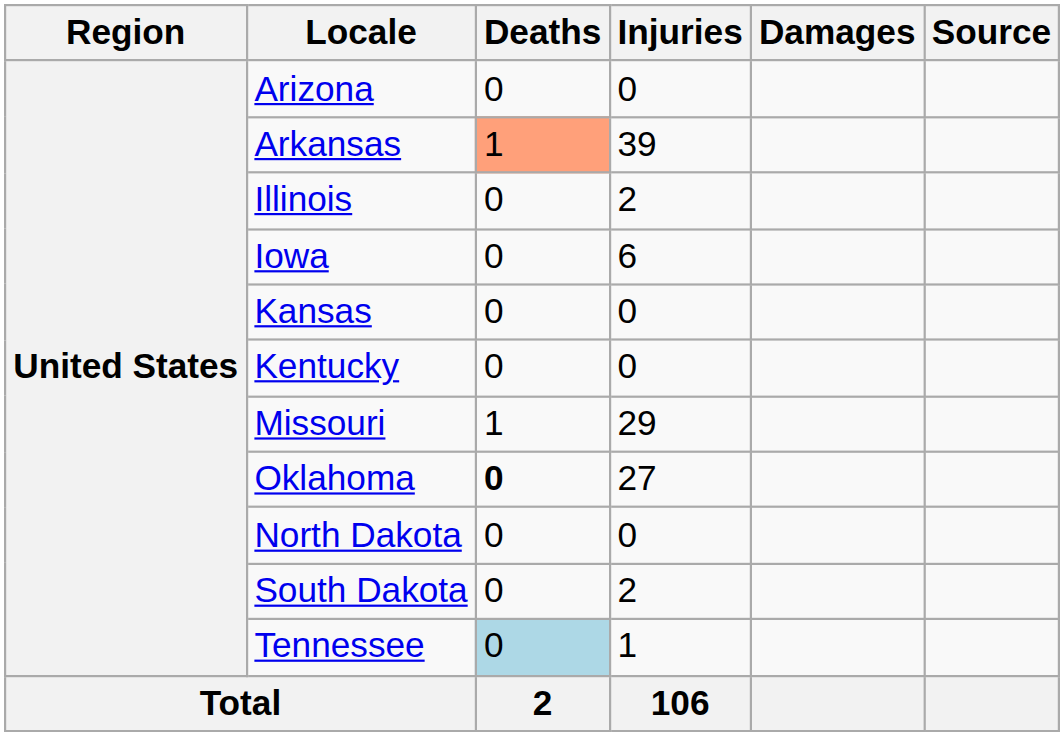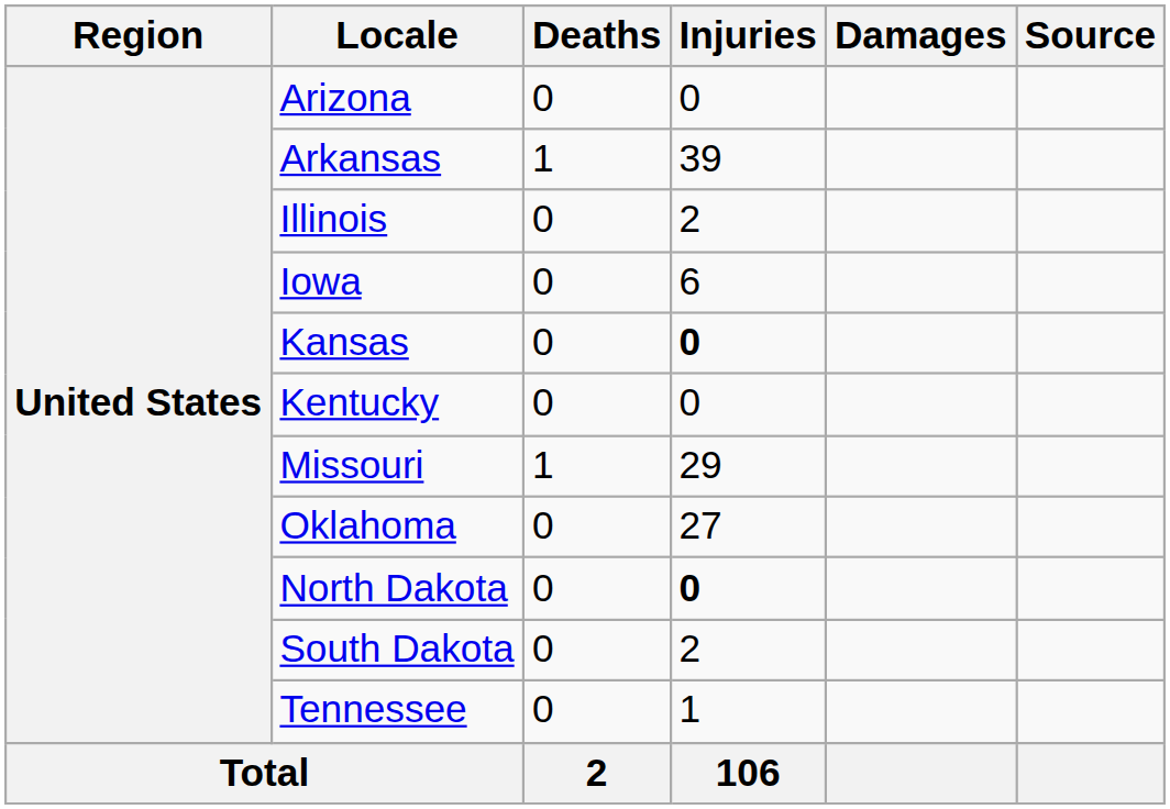Arkansas | Deaths: lightsalmon background -> no background
Kansas | Injuries: normal -> bold
Oklahoma | Deaths: bold -> normal
North Dakota | Injuries: normal -> bold
Tennessee | Deaths: lightblue background -> no background
